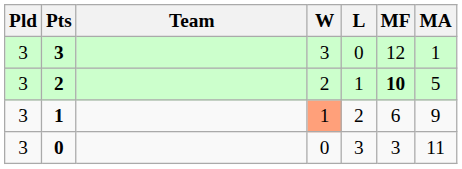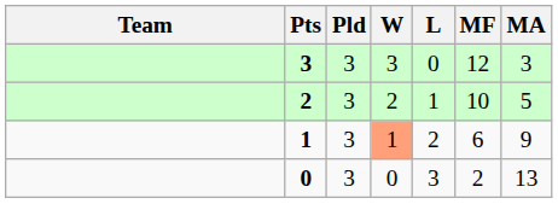columns swapped: Team <-> Pld
row 2 | MA: 1 -> 3
row 3 | MF: bold -> normal
row 5 | MF: 3 -> 2
row 5 | MA: 11 -> 13
